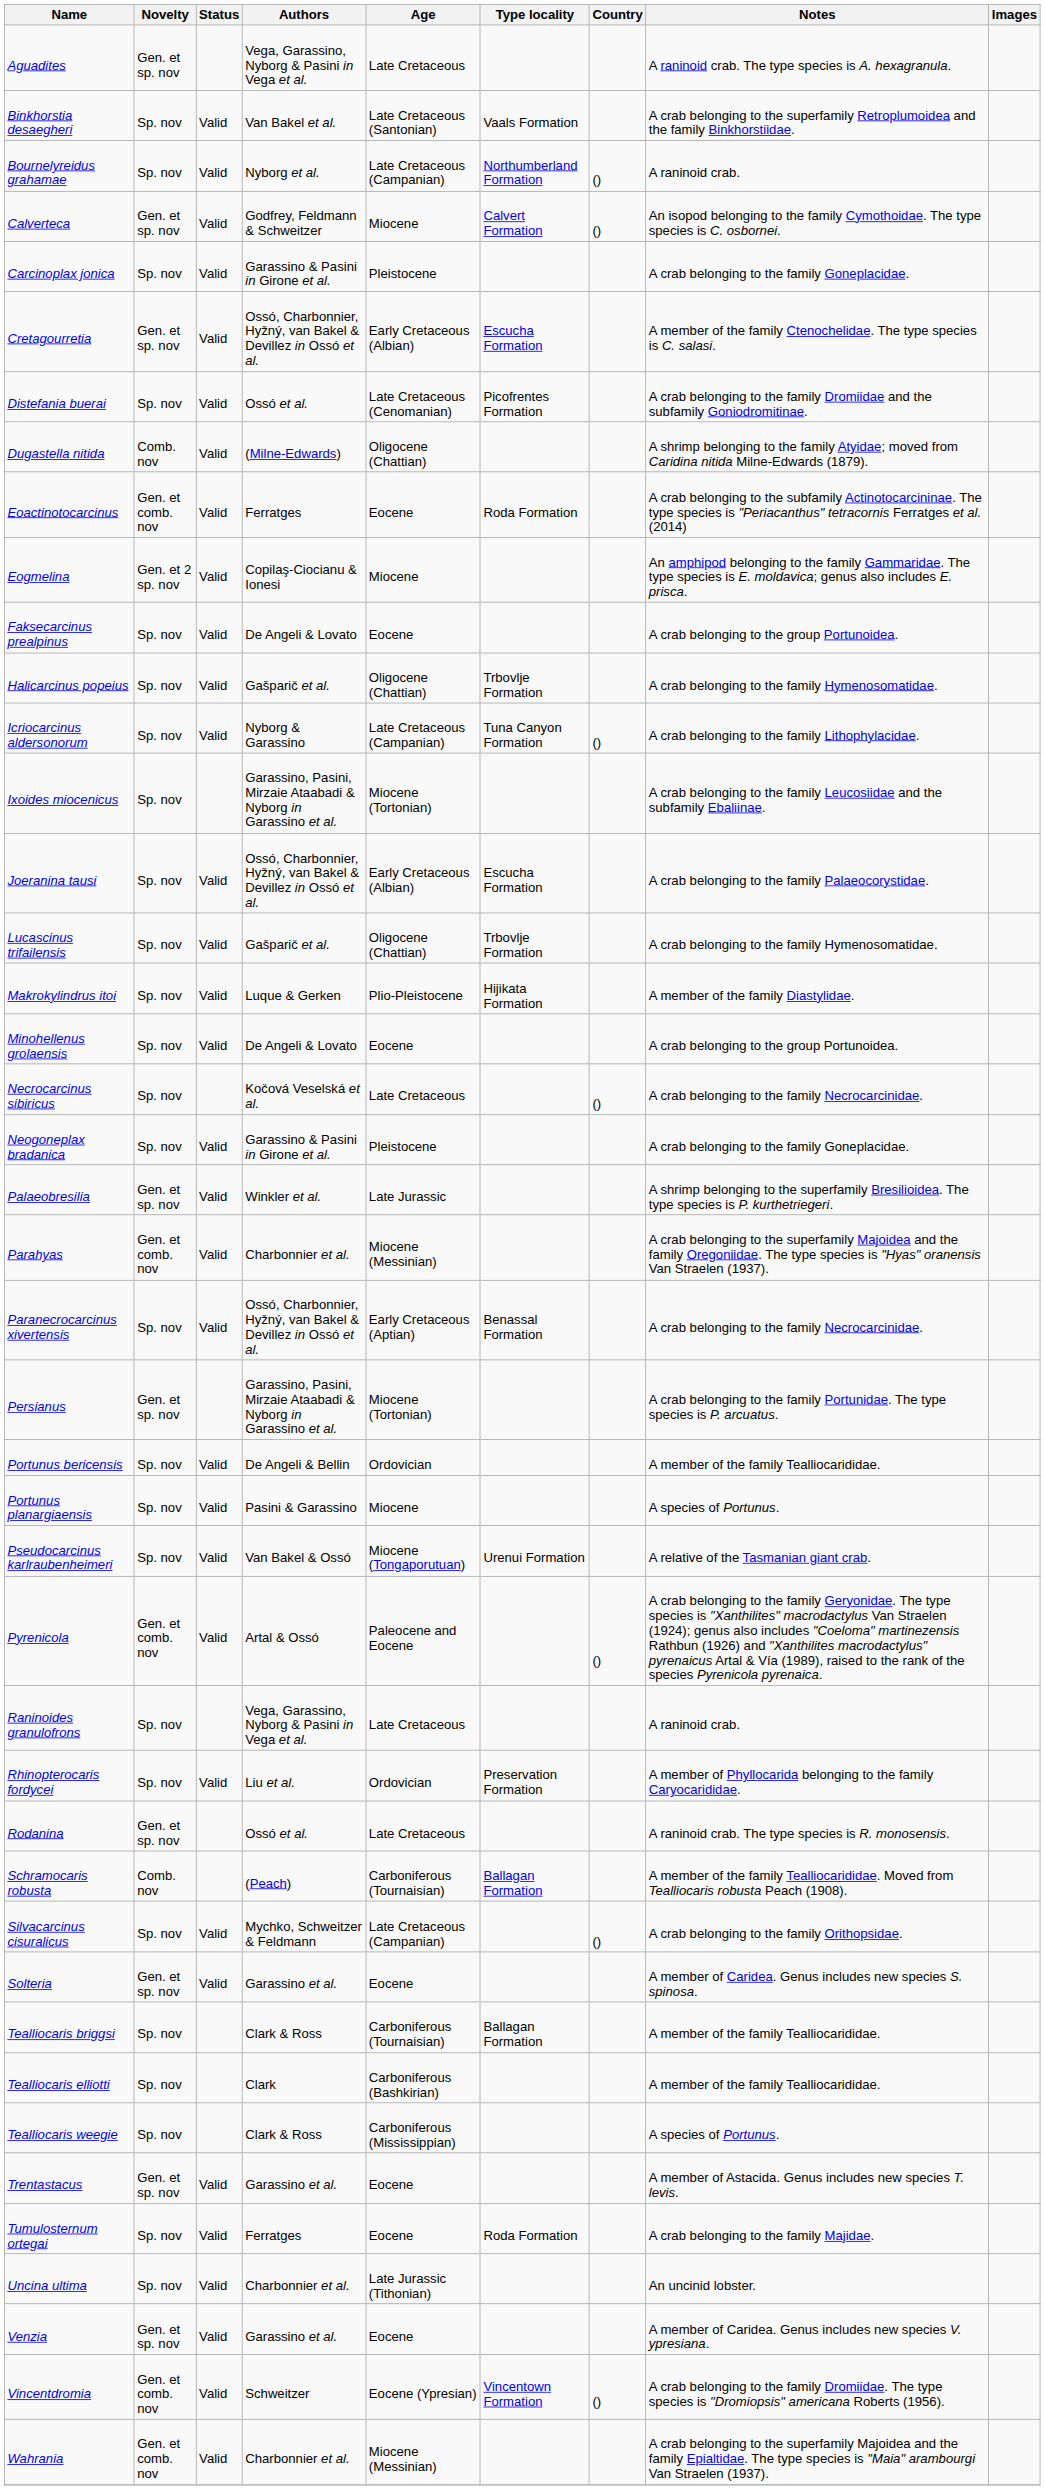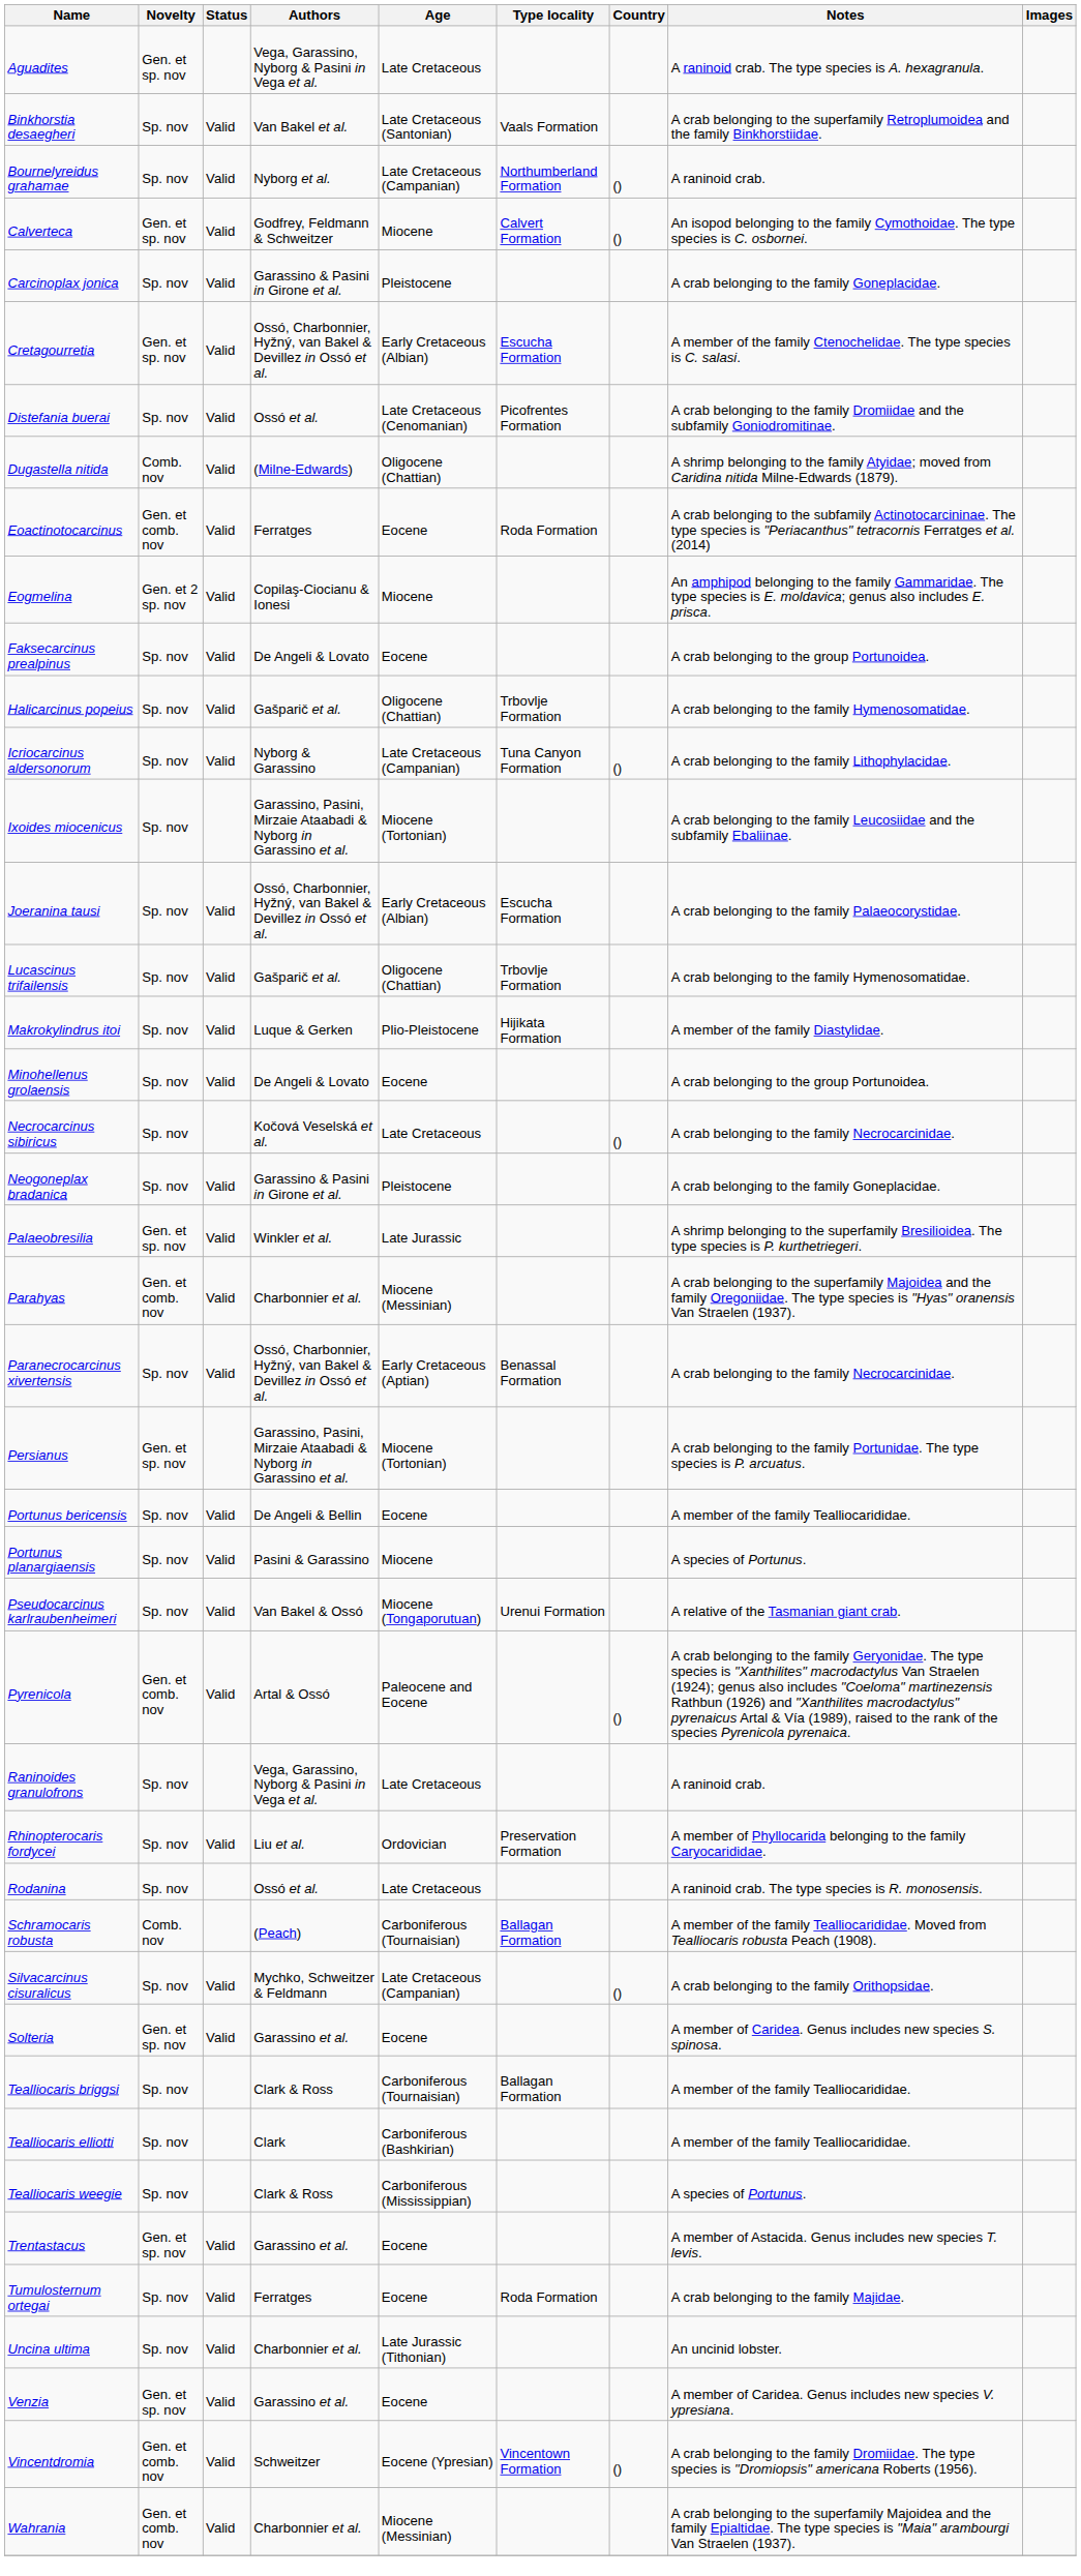Portunus bericensis | Age: Ordovician -> Eocene
Rodanina | Novelty: Gen. et sp. nov -> Sp. nov
